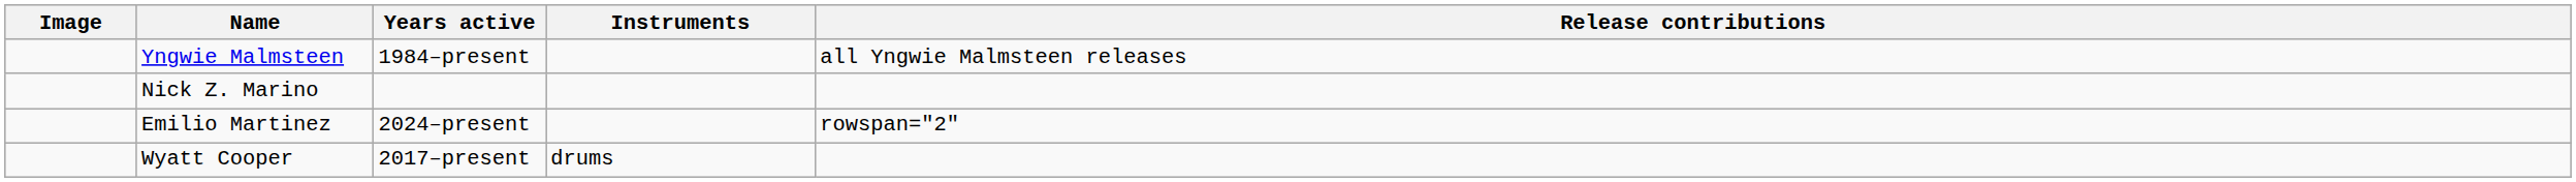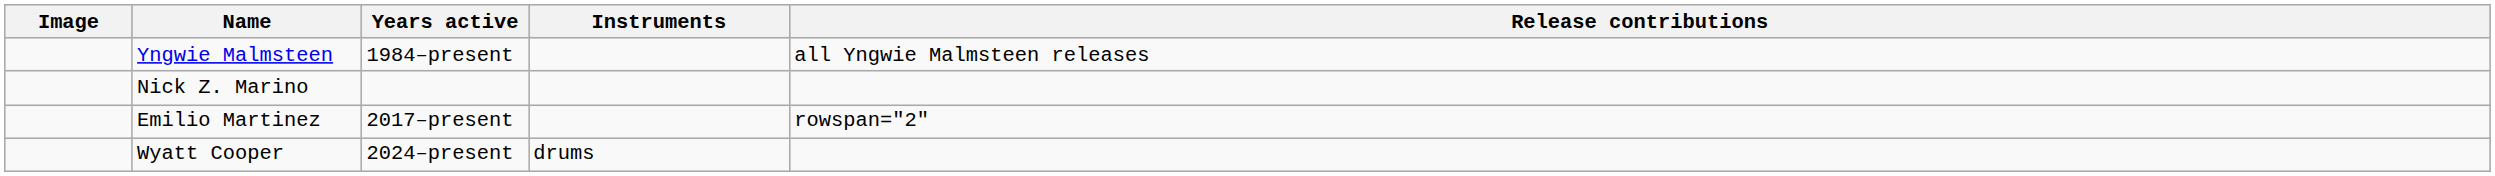Emilio Martinez | Years active: 2024–present -> 2017–present
Wyatt Cooper | Years active: 2017–present -> 2024–present
